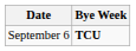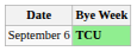September 6 | Bye Week: no background -> lightgreen background
